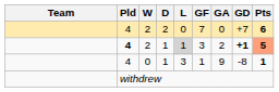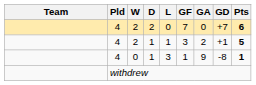2 / 1 | Pld: bold -> normal
2 / 1 | L: lightgrey background -> no background
2 / 1 | GD: bold -> normal
2 / 1 | Pts: lightsalmon background -> no background
